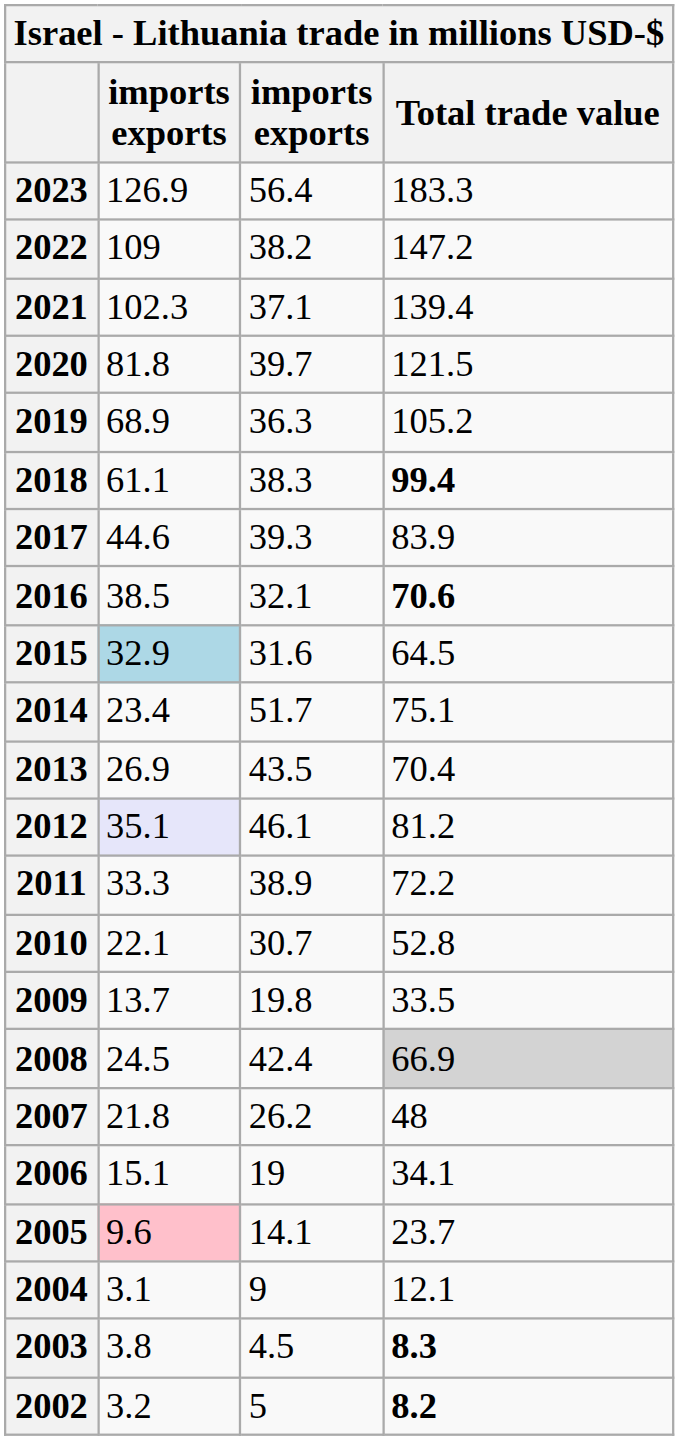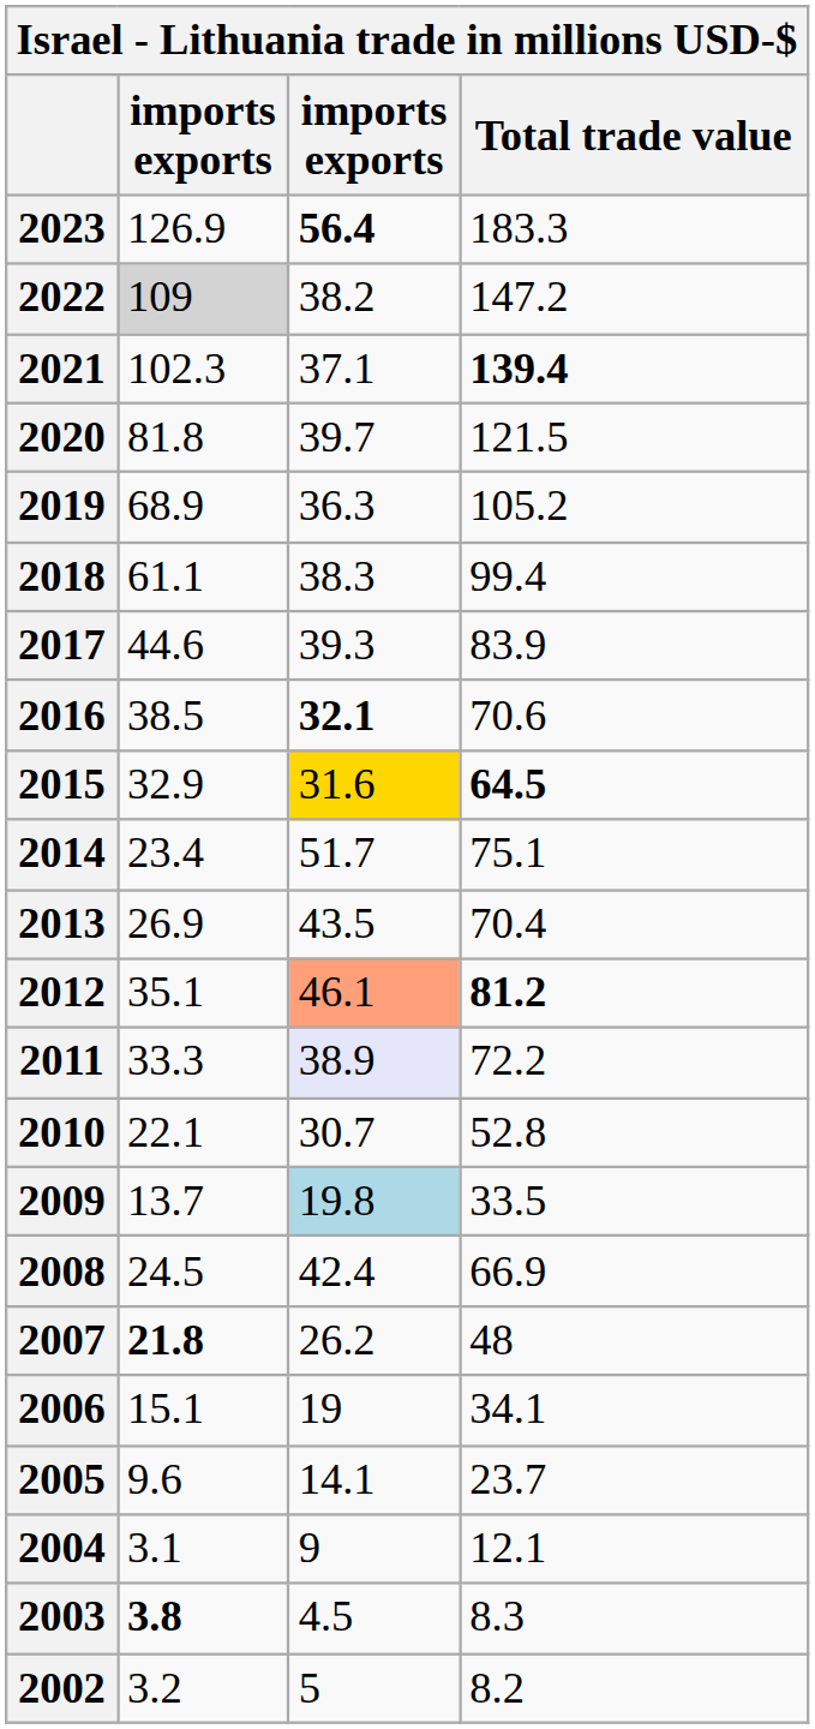2023 | column 3: normal -> bold
2022 | column 2: no background -> lightgrey background
2021 | Total trade value: normal -> bold
2018 | Total trade value: bold -> normal
2016 | column 3: normal -> bold
2016 | Total trade value: bold -> normal
2015 | column 2: lightblue background -> no background
2015 | column 3: no background -> gold background
2015 | Total trade value: normal -> bold
2012 | column 2: lavender background -> no background
2012 | column 3: no background -> lightsalmon background
2012 | Total trade value: normal -> bold
2011 | column 3: no background -> lavender background
2009 | column 3: no background -> lightblue background
2008 | Total trade value: lightgrey background -> no background
2007 | column 2: normal -> bold
2005 | column 2: pink background -> no background
2003 | column 2: normal -> bold
2003 | Total trade value: bold -> normal
2002 | Total trade value: bold -> normal
